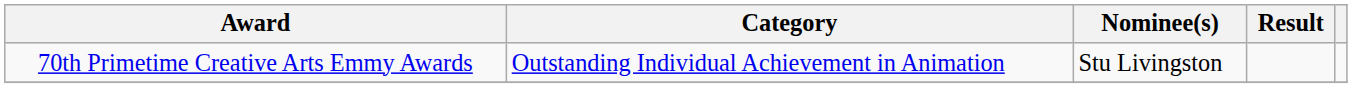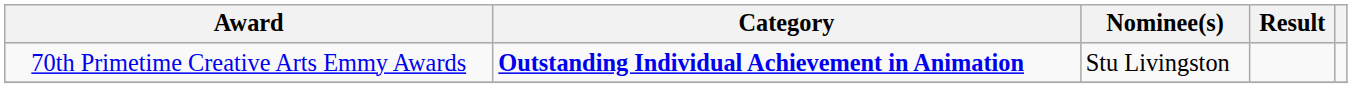70th Primetime Creative Arts Emmy Awards | Category: normal -> bold
